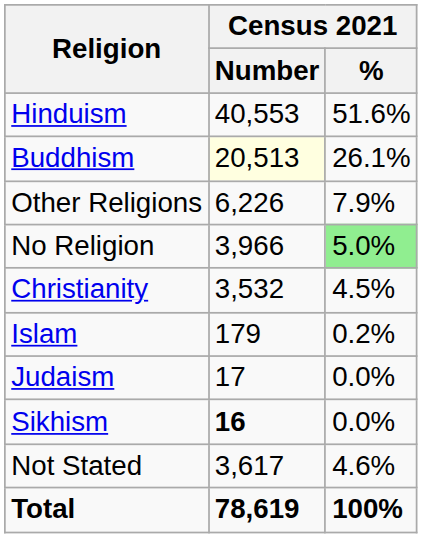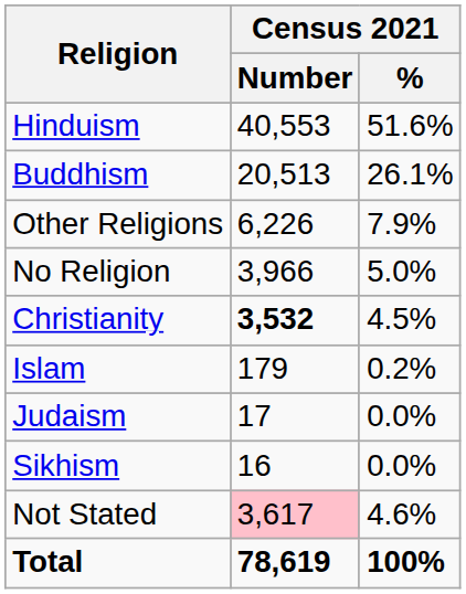Buddhism | Census 2021 / Number: lightyellow background -> no background
No Religion | Census 2021 / %: lightgreen background -> no background
Christianity | Census 2021 / Number: normal -> bold
Sikhism | Census 2021 / Number: bold -> normal
Not Stated | Census 2021 / Number: no background -> pink background
